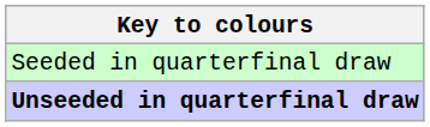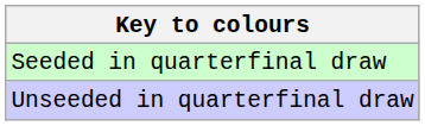row 3 | column 1: bold -> normal
